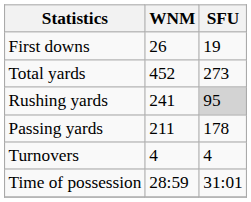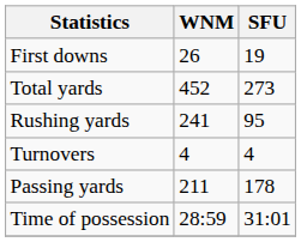Rushing yards | SFU: lightgrey background -> no background
rows swapped: Passing yards <-> Turnovers
